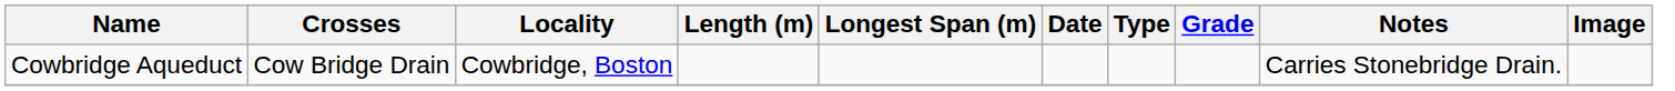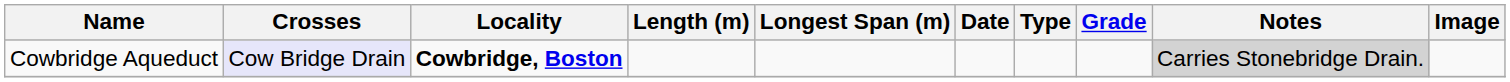Cowbridge Aqueduct | Crosses: no background -> lavender background
Cowbridge Aqueduct | Locality: normal -> bold
Cowbridge Aqueduct | Notes: no background -> lightgrey background
